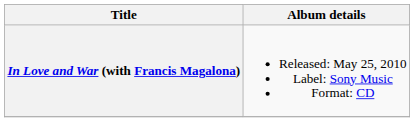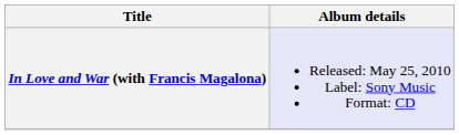In Love and War (with Francis Magalona) | Album details: no background -> lavender background
